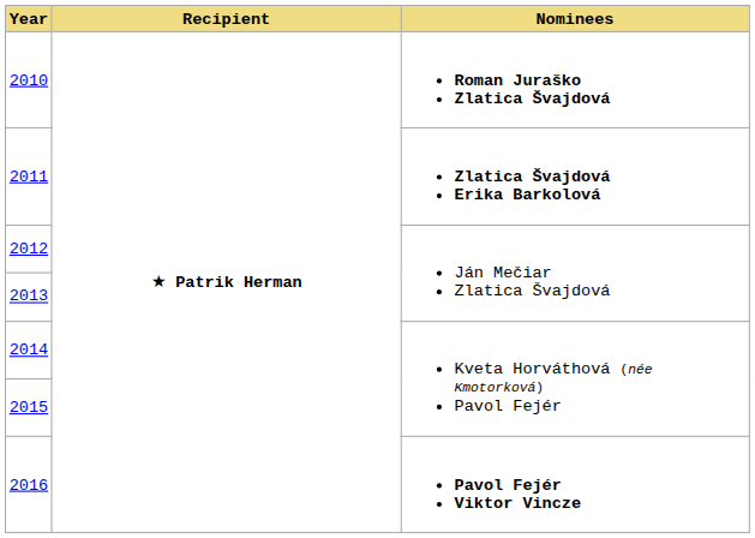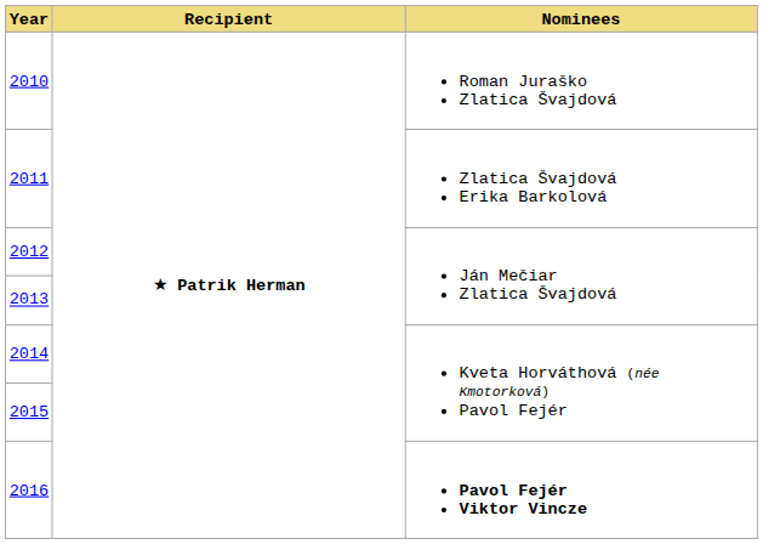2010 | Nominees: bold -> normal
2011 | Nominees: bold -> normal
